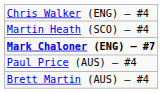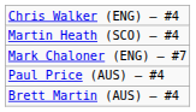row 3 | column 1: bold -> normal
